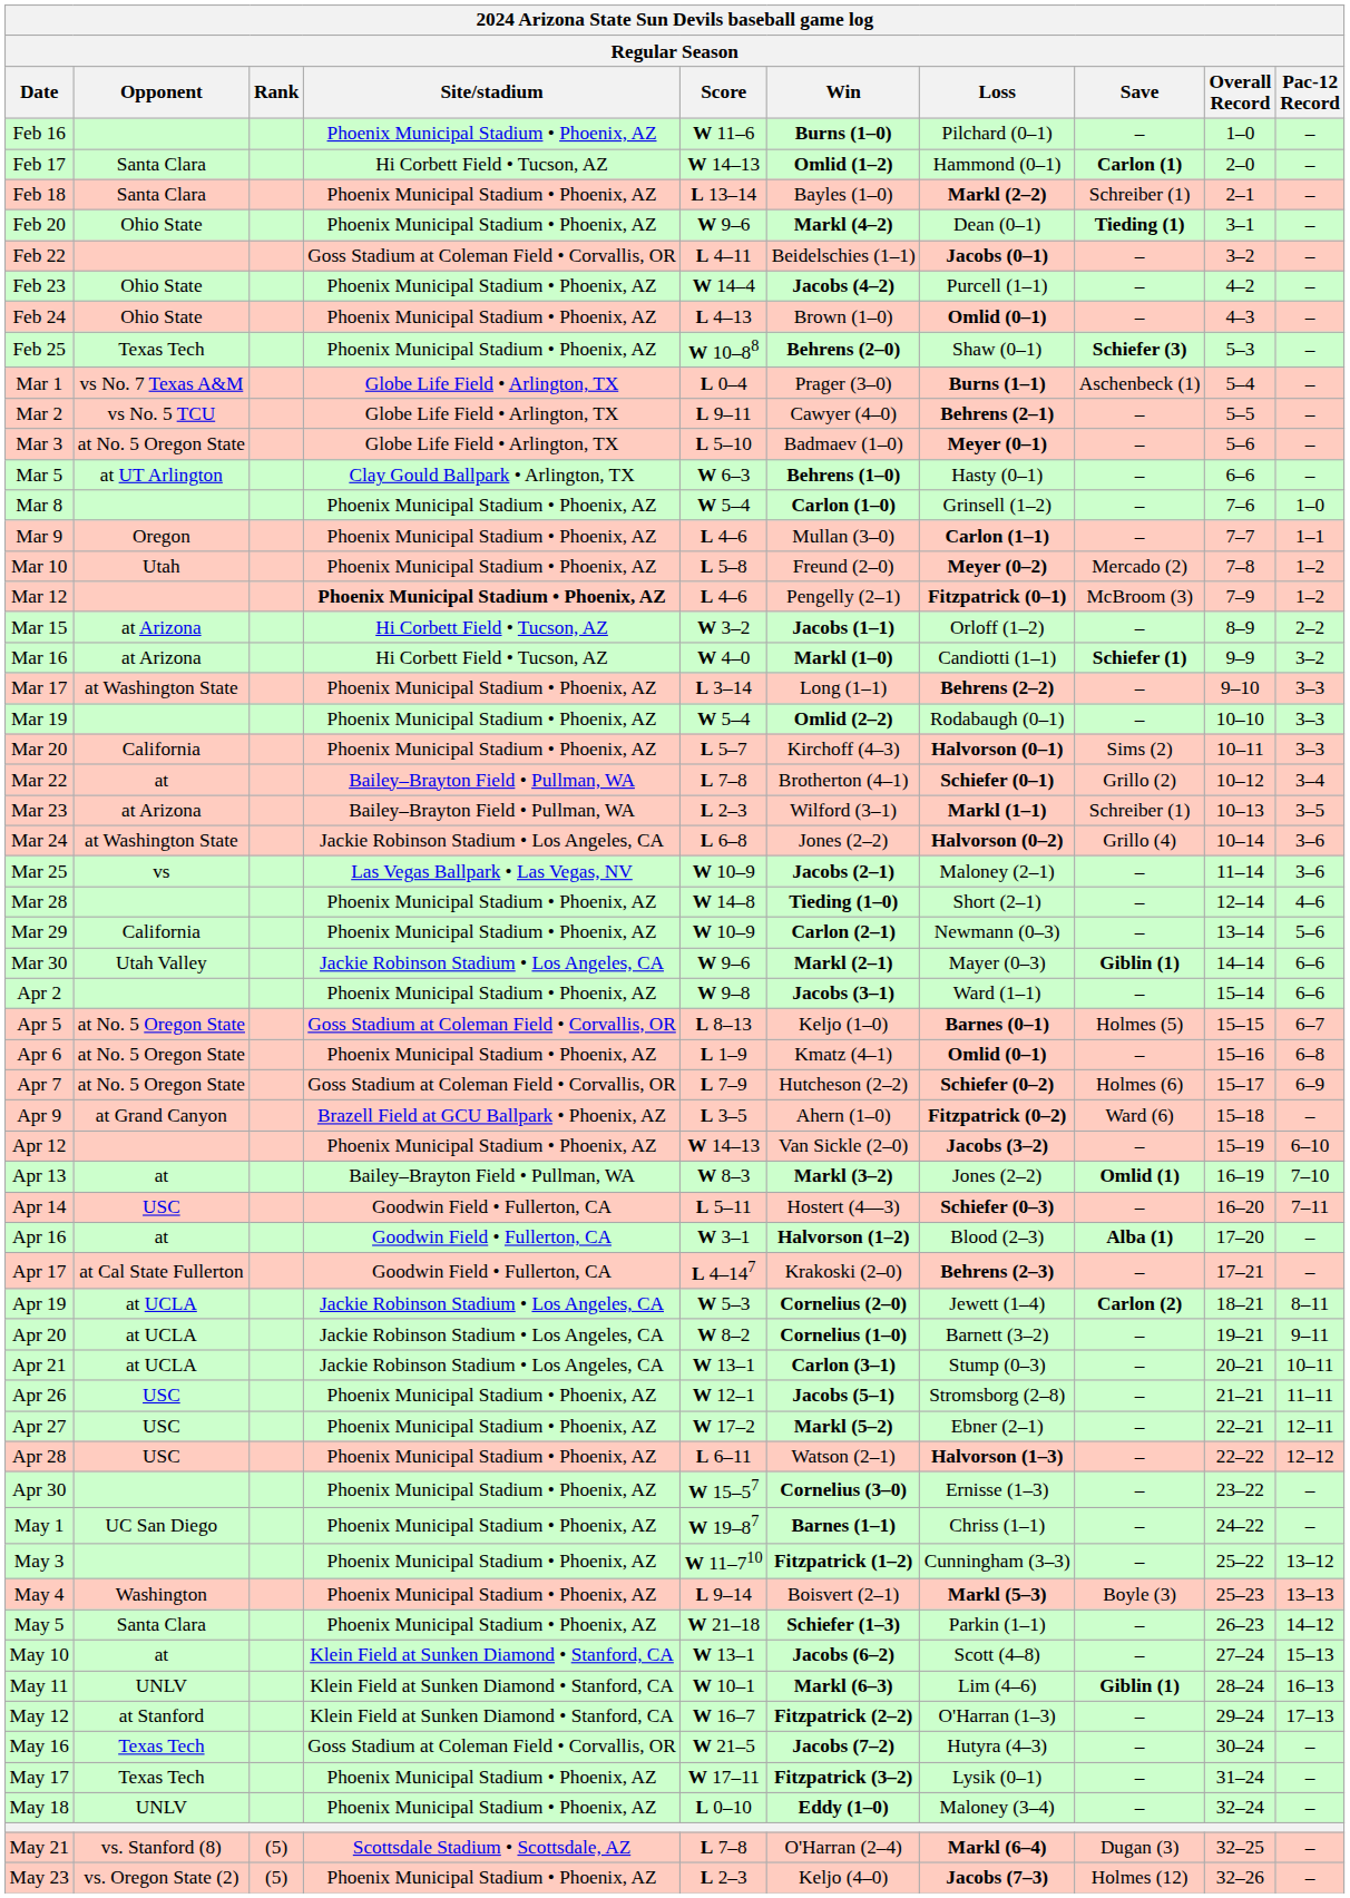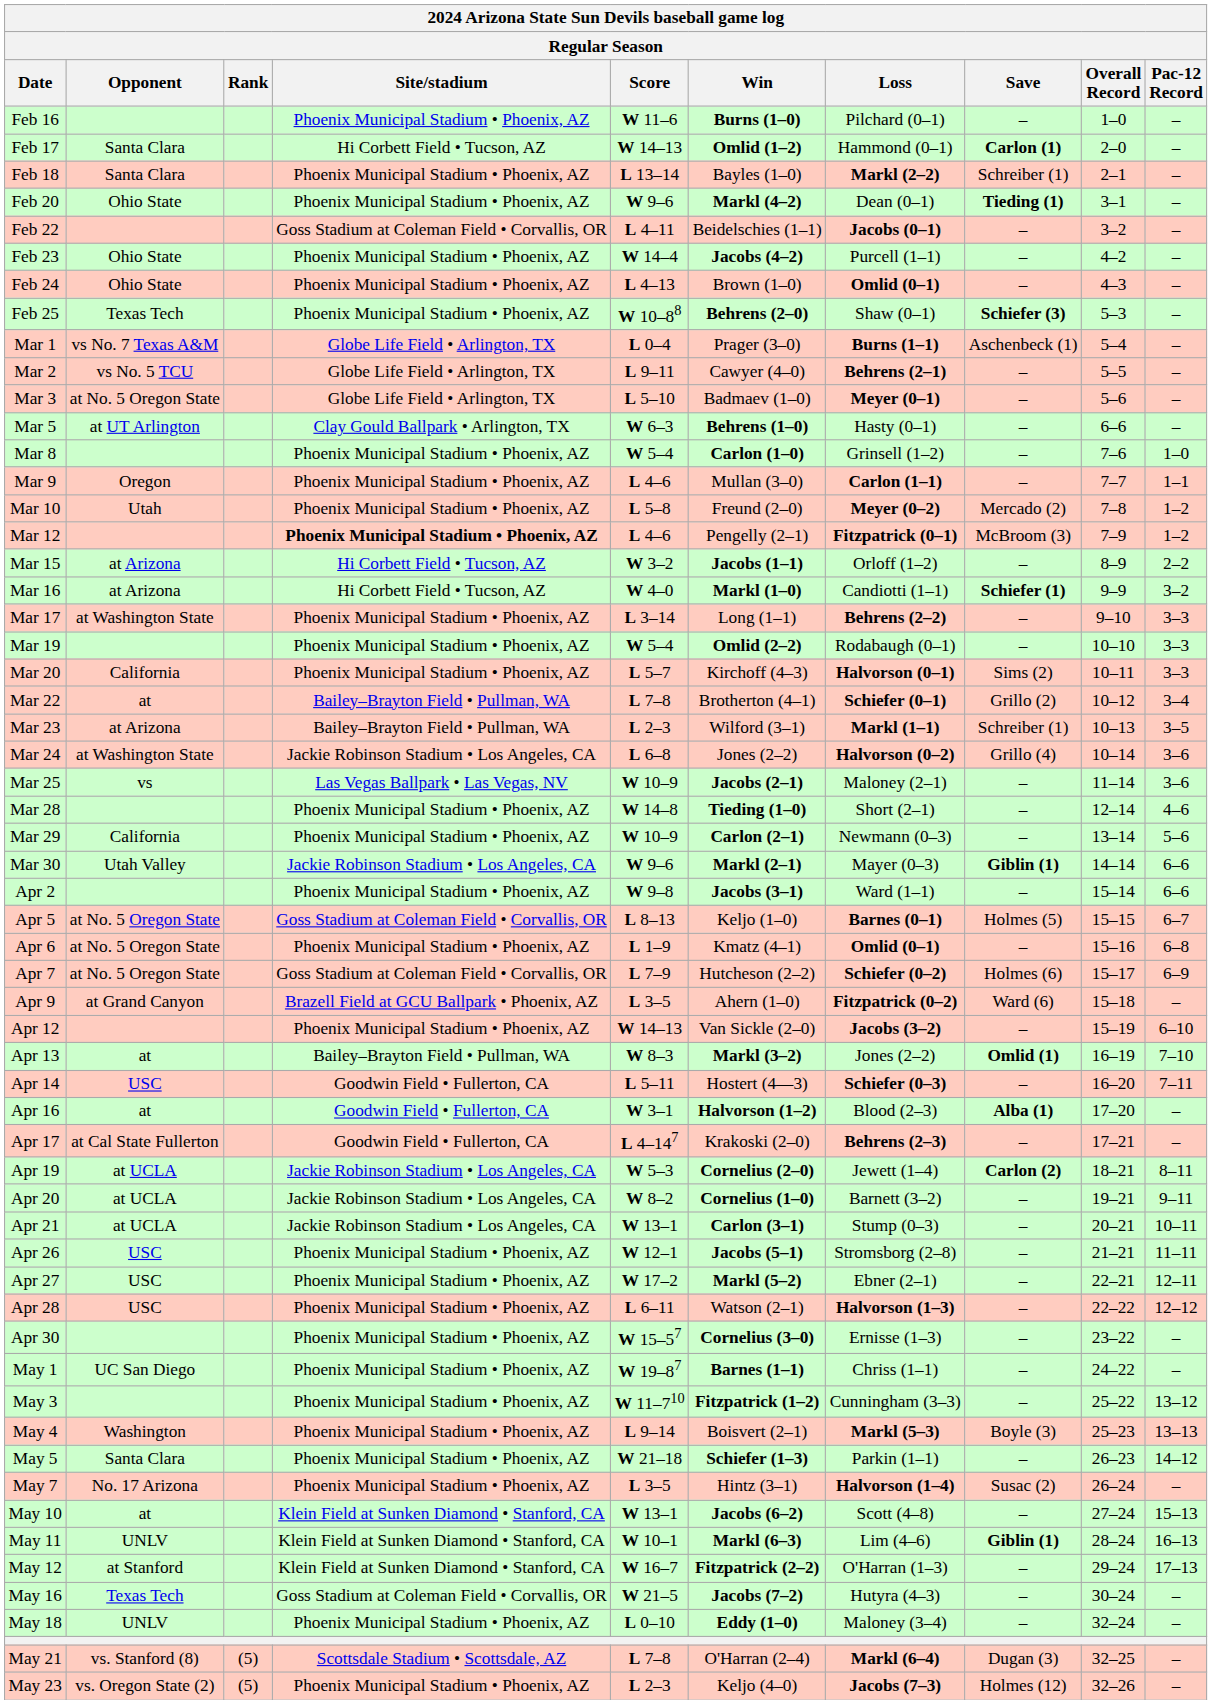+ row: May 7 | No. 17 Arizona | Phoenix Municipal Stadium • Phoenix, AZ | L 3–5 | Hintz (3–1) | Halvorson (1–4) | Susac (2) | 26–24 | –
- row: May 17 | Texas Tech | Phoenix Municipal Stadium • Phoenix, AZ | W 17–11 | Fitzpatrick (3–2) | Lysik (0–1) | – | 31–24 | –
